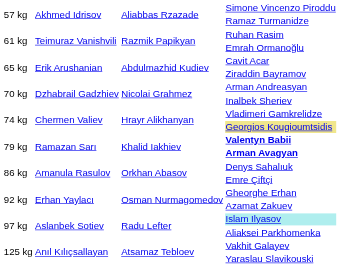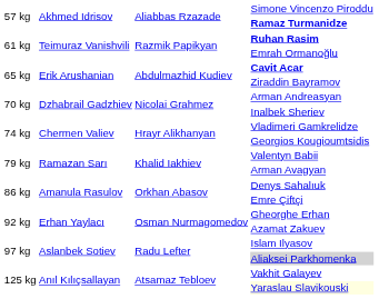Ramaz Turmanidze | column 4: normal -> bold
Ruhan Rasim | column 4: normal -> bold
Cavit Acar | column 4: normal -> bold
Georgios Kougioumtsidis | column 4: khaki background -> no background
Valentyn Babii | column 4: bold -> normal
Arman Avagyan | column 4: bold -> normal
Islam Ilyasov | column 4: paleturquoise background -> no background
Aliaksei Parkhomenka | column 4: no background -> lightgrey background
Yaraslau Slavikouski | column 4: no background -> lightyellow background
